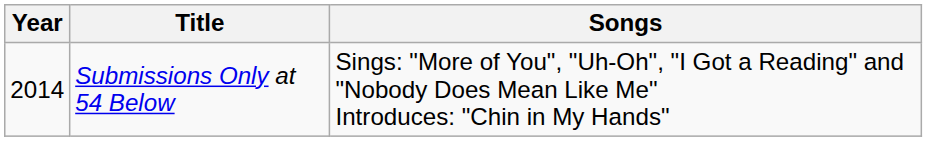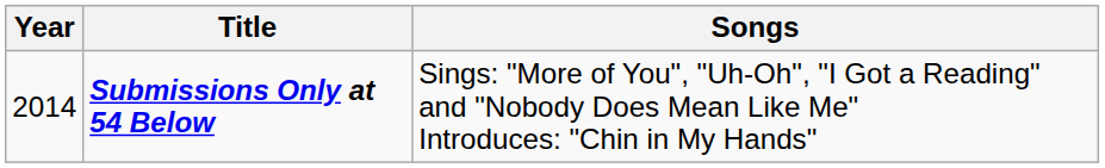row 2 | Title: normal -> bold
